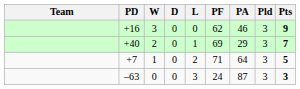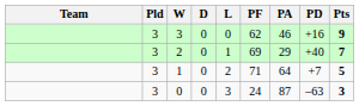columns swapped: Pld <-> PD
